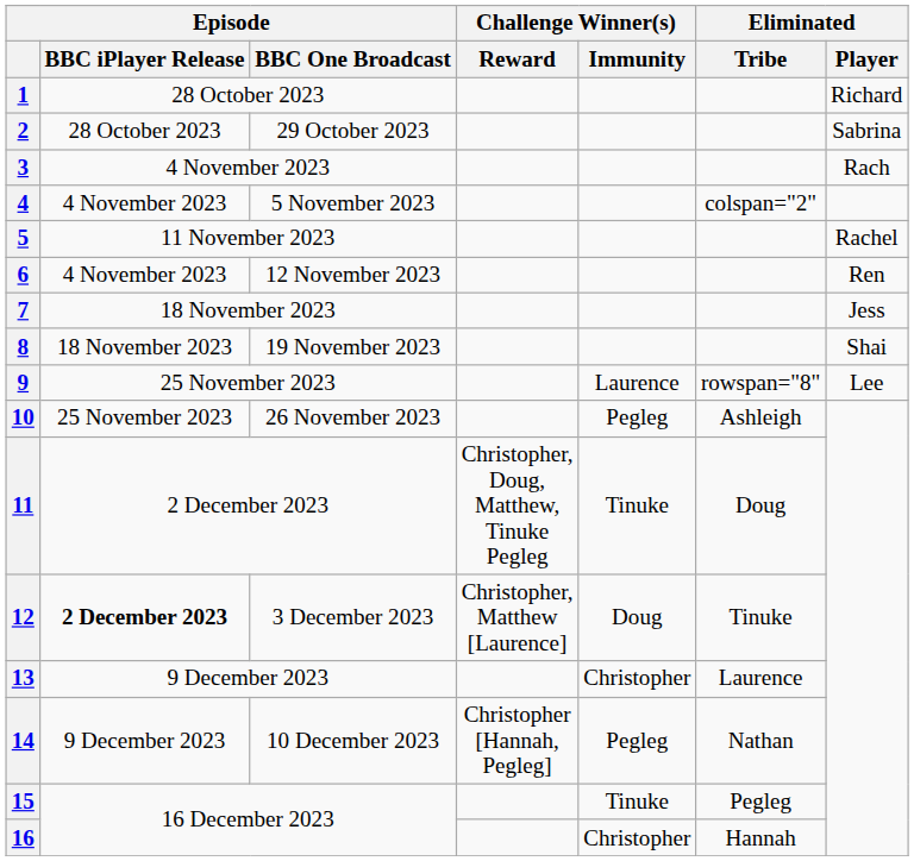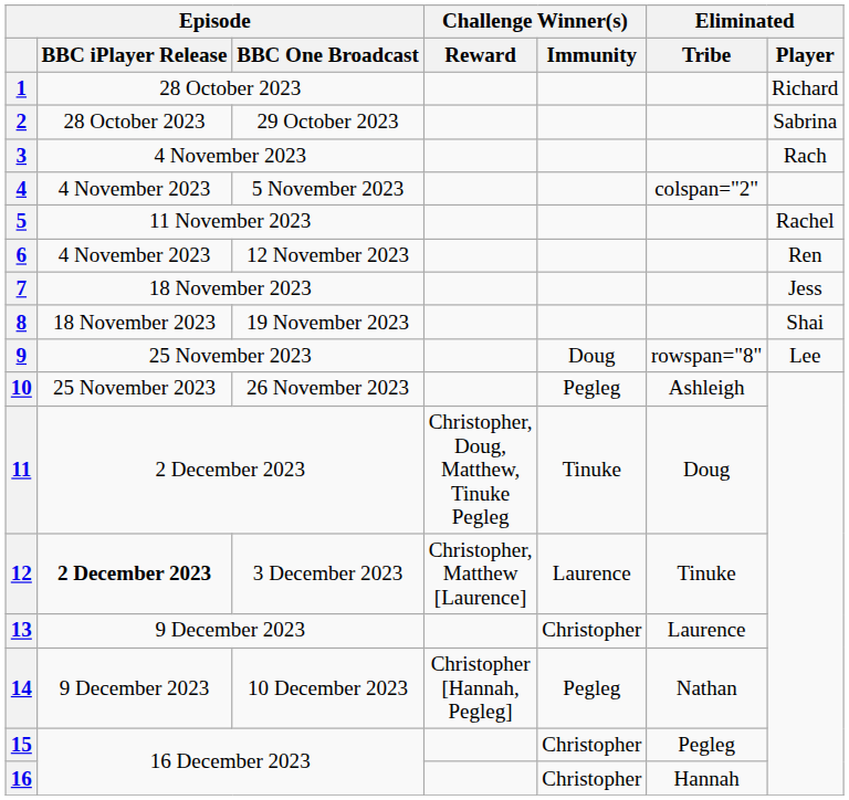9 | Challenge Winner(s) / Immunity: Laurence -> Doug
12 | Challenge Winner(s) / Immunity: Doug -> Laurence
15 | Challenge Winner(s) / Immunity: Tinuke -> Christopher
